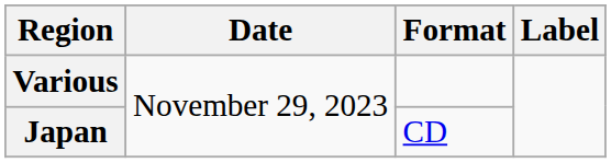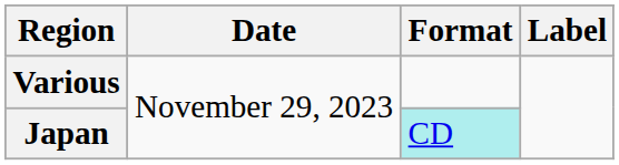Japan | Format: no background -> paleturquoise background
